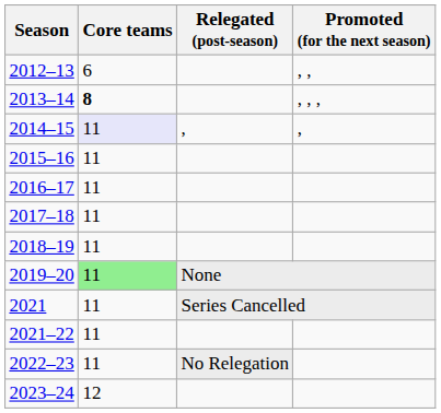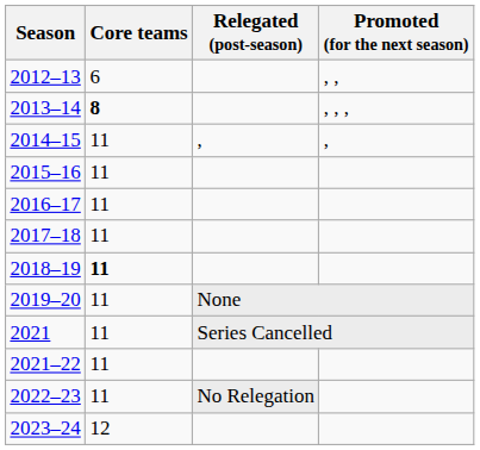2014–15 | Core teams: lavender background -> no background
2018–19 | Core teams: normal -> bold
2019–20 | Core teams: lightgreen background -> no background
